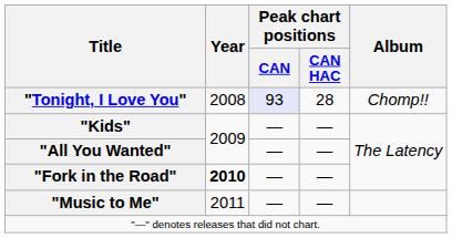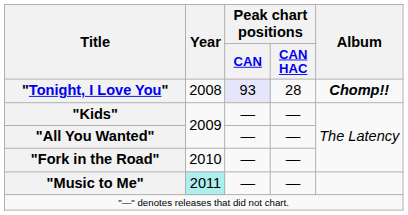"Tonight, I Love You" | Album: normal -> bold
"Fork in the Road" | Year: bold -> normal
"Music to Me" | Year: no background -> paleturquoise background
